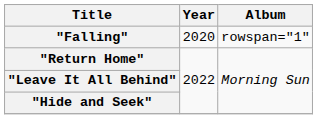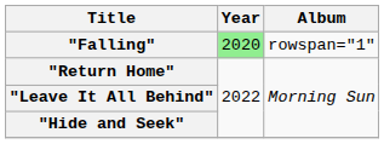"Falling" | Year: no background -> lightgreen background
